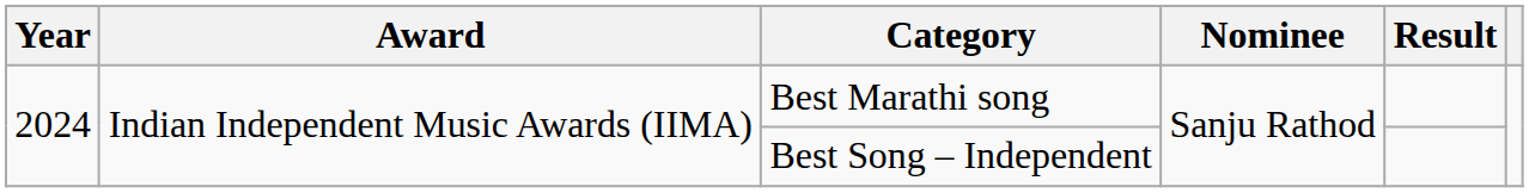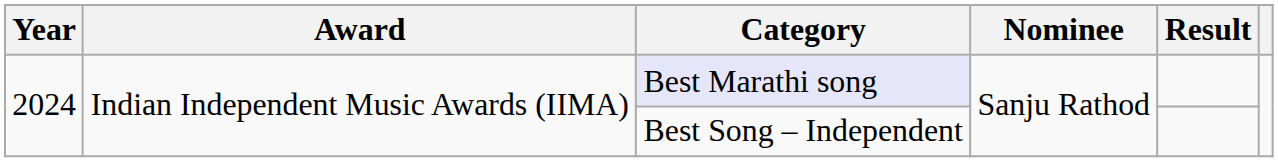Best Marathi song | Category: no background -> lavender background
